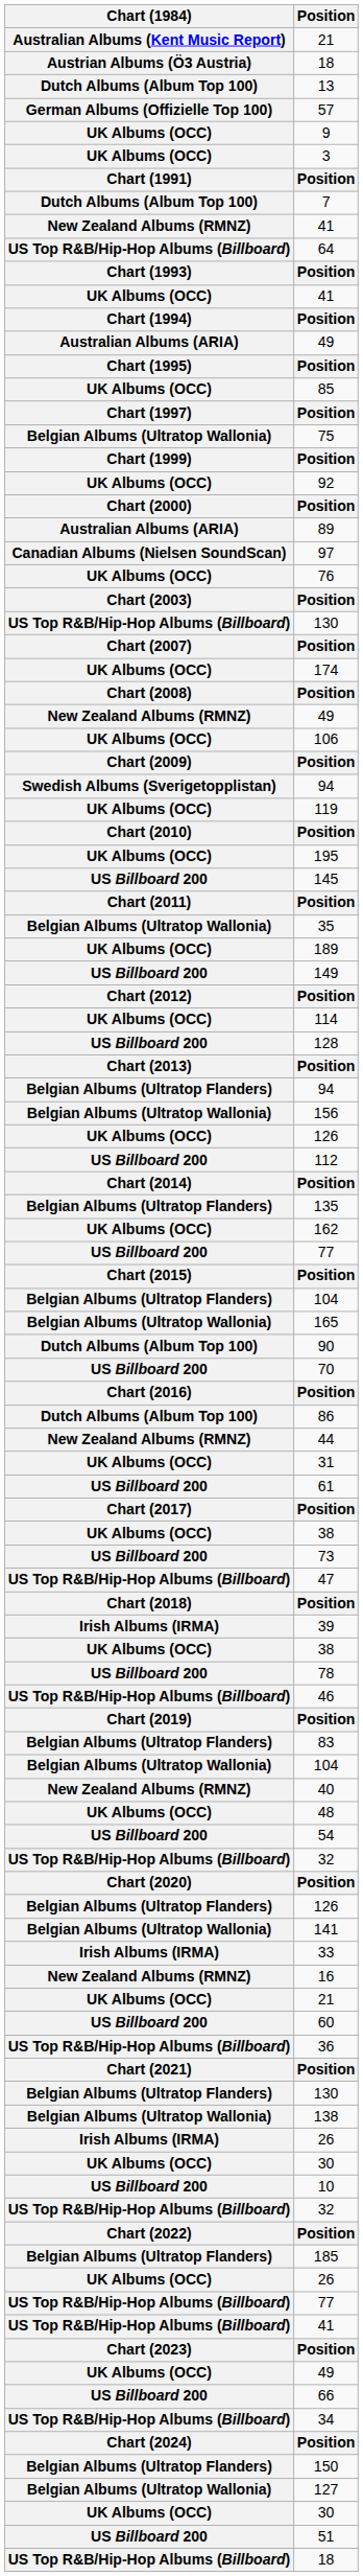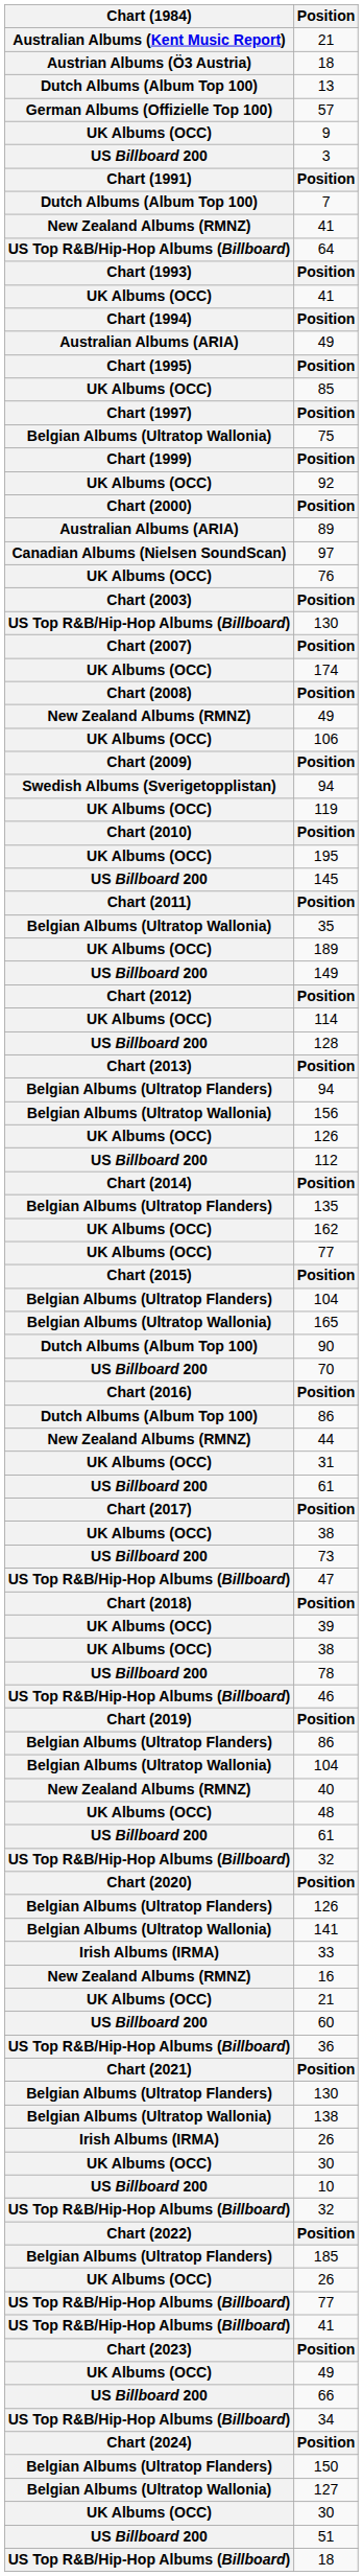row 7 | Chart (1984): UK Albums (OCC) -> US Billboard 200
row 54 | Chart (1984): US Billboard 200 -> UK Albums (OCC)
row 70 | Chart (1984): Irish Albums (IRMA) -> UK Albums (OCC)
row 75 | Position: 83 -> 86
row 79 | Position: 54 -> 61
